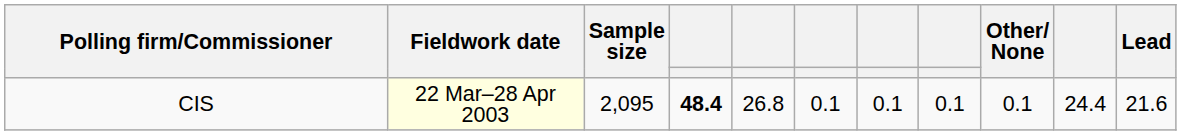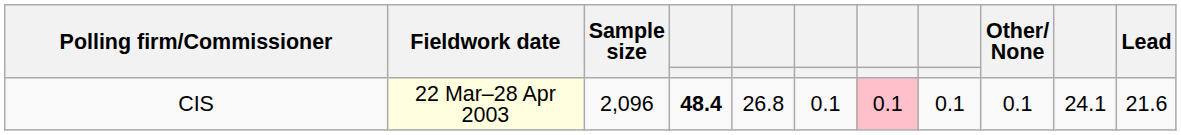CIS | Sample size: 2,095 -> 2,096
CIS | column 7: no background -> pink background
CIS | column 10: 24.4 -> 24.1
